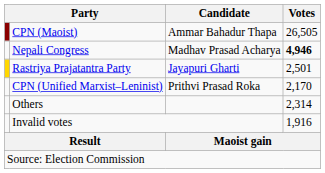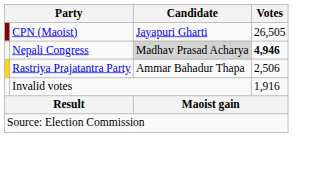CPN (Maoist) | Candidate: Ammar Bahadur Thapa -> Jayapuri Gharti
Nepali Congress | Candidate: no background -> lightgrey background
Rastriya Prajatantra Party | Candidate: Jayapuri Gharti -> Ammar Bahadur Thapa
Rastriya Prajatantra Party | Votes: 2,501 -> 2,506
- row: CPN (Unified Marxist–Leninist) | Prithvi Prasad Roka | 2,170
- row: Others | 2,314
